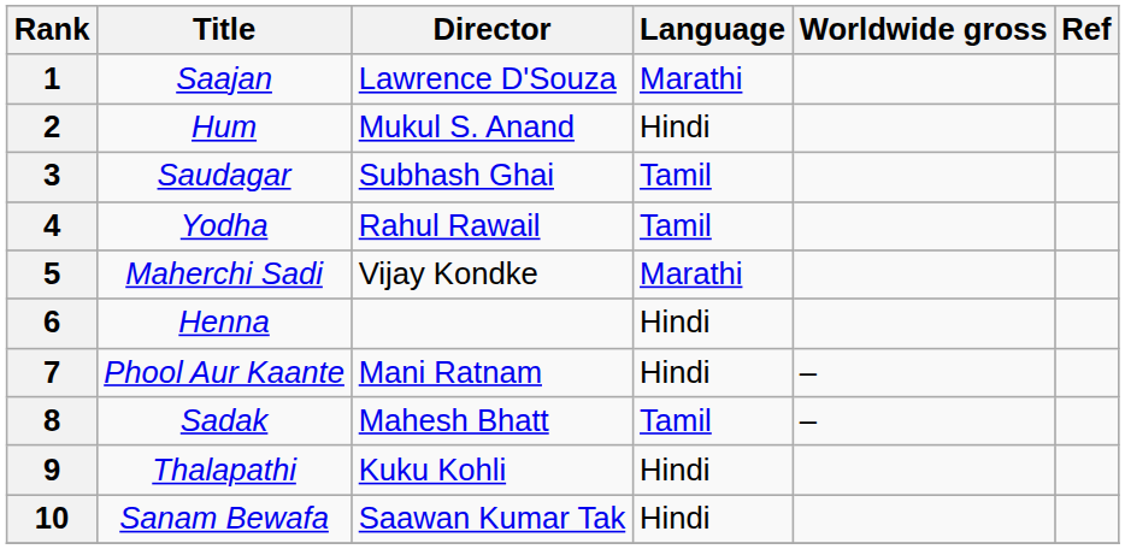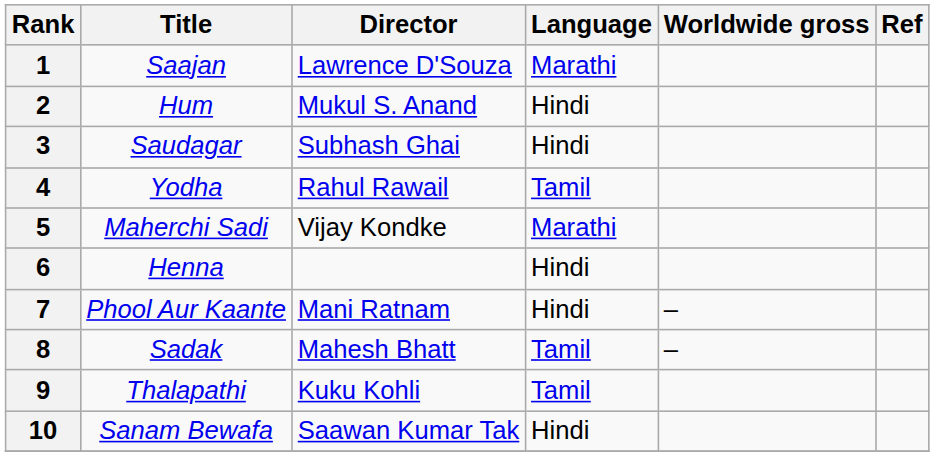3 | Language: Tamil -> Hindi
9 | Language: Hindi -> Tamil
